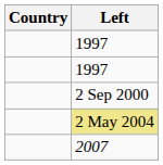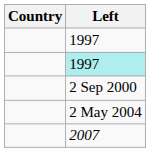row 3 | Left: no background -> paleturquoise background
row 5 | Left: khaki background -> no background
